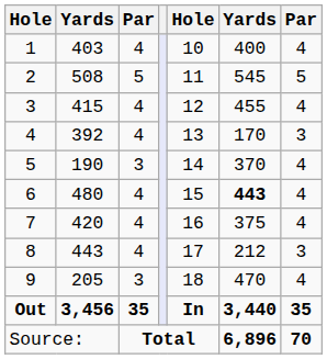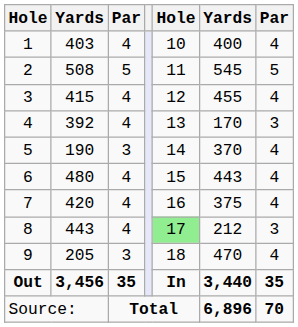6 | column 6: bold -> normal
8 | column 5: no background -> lightgreen background
